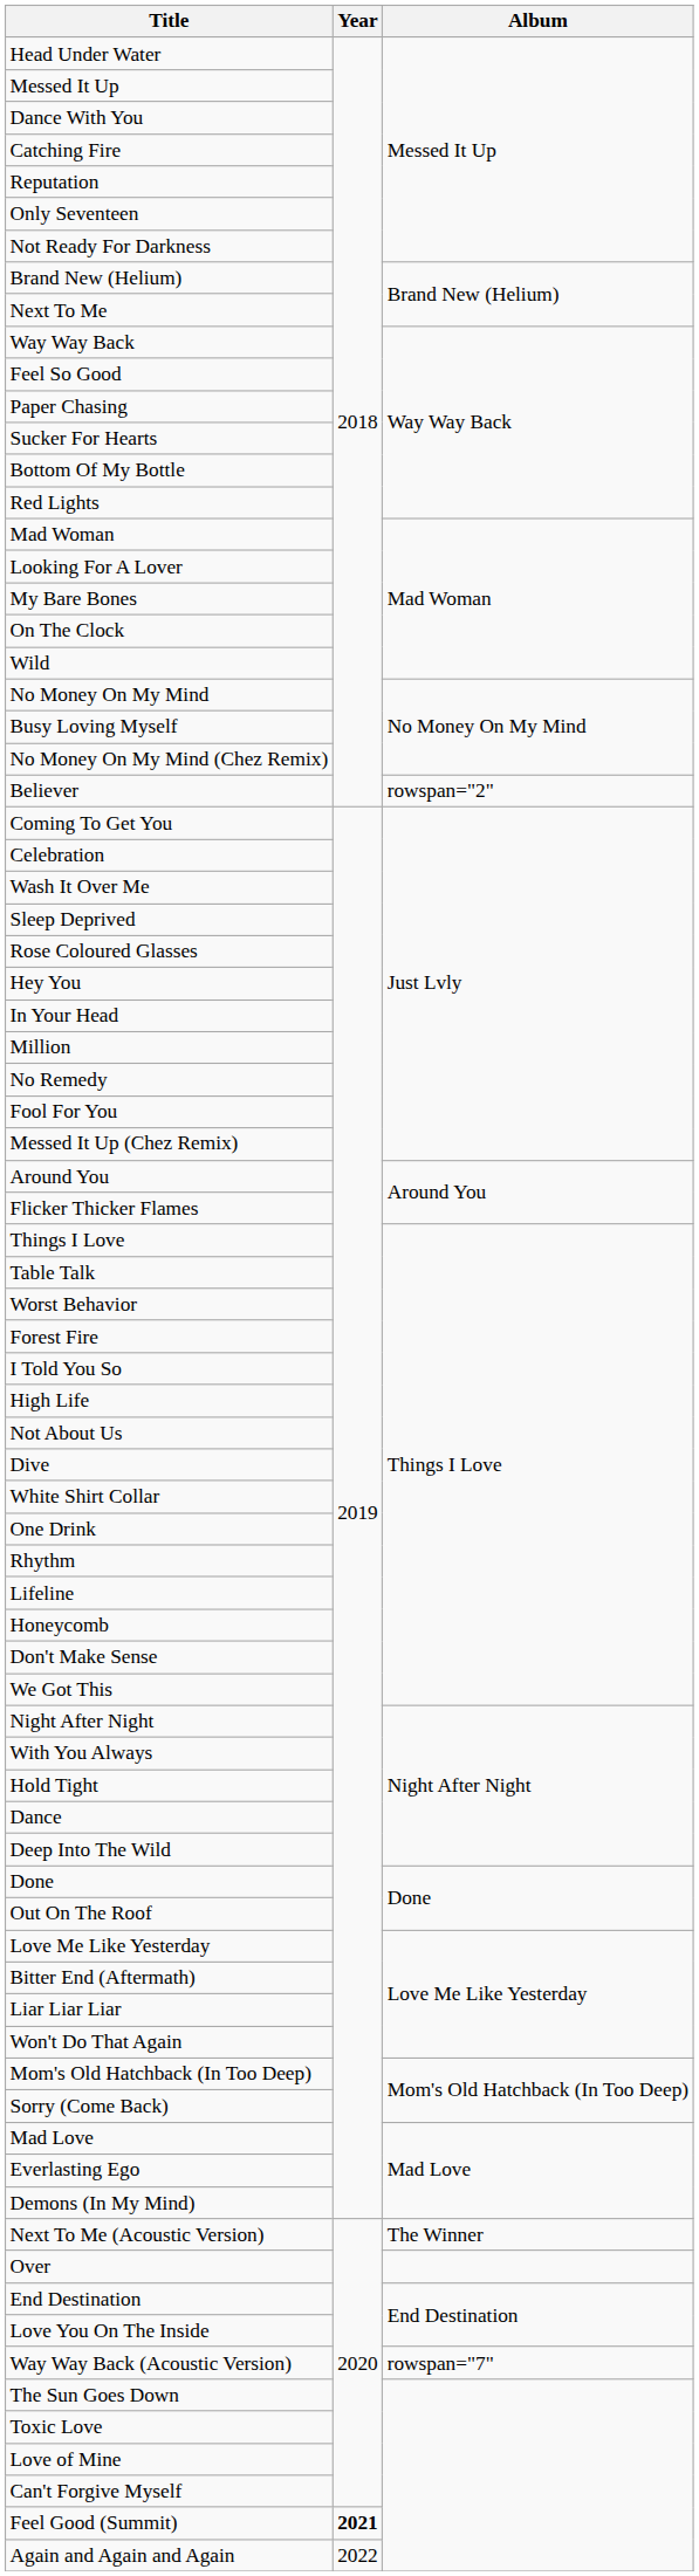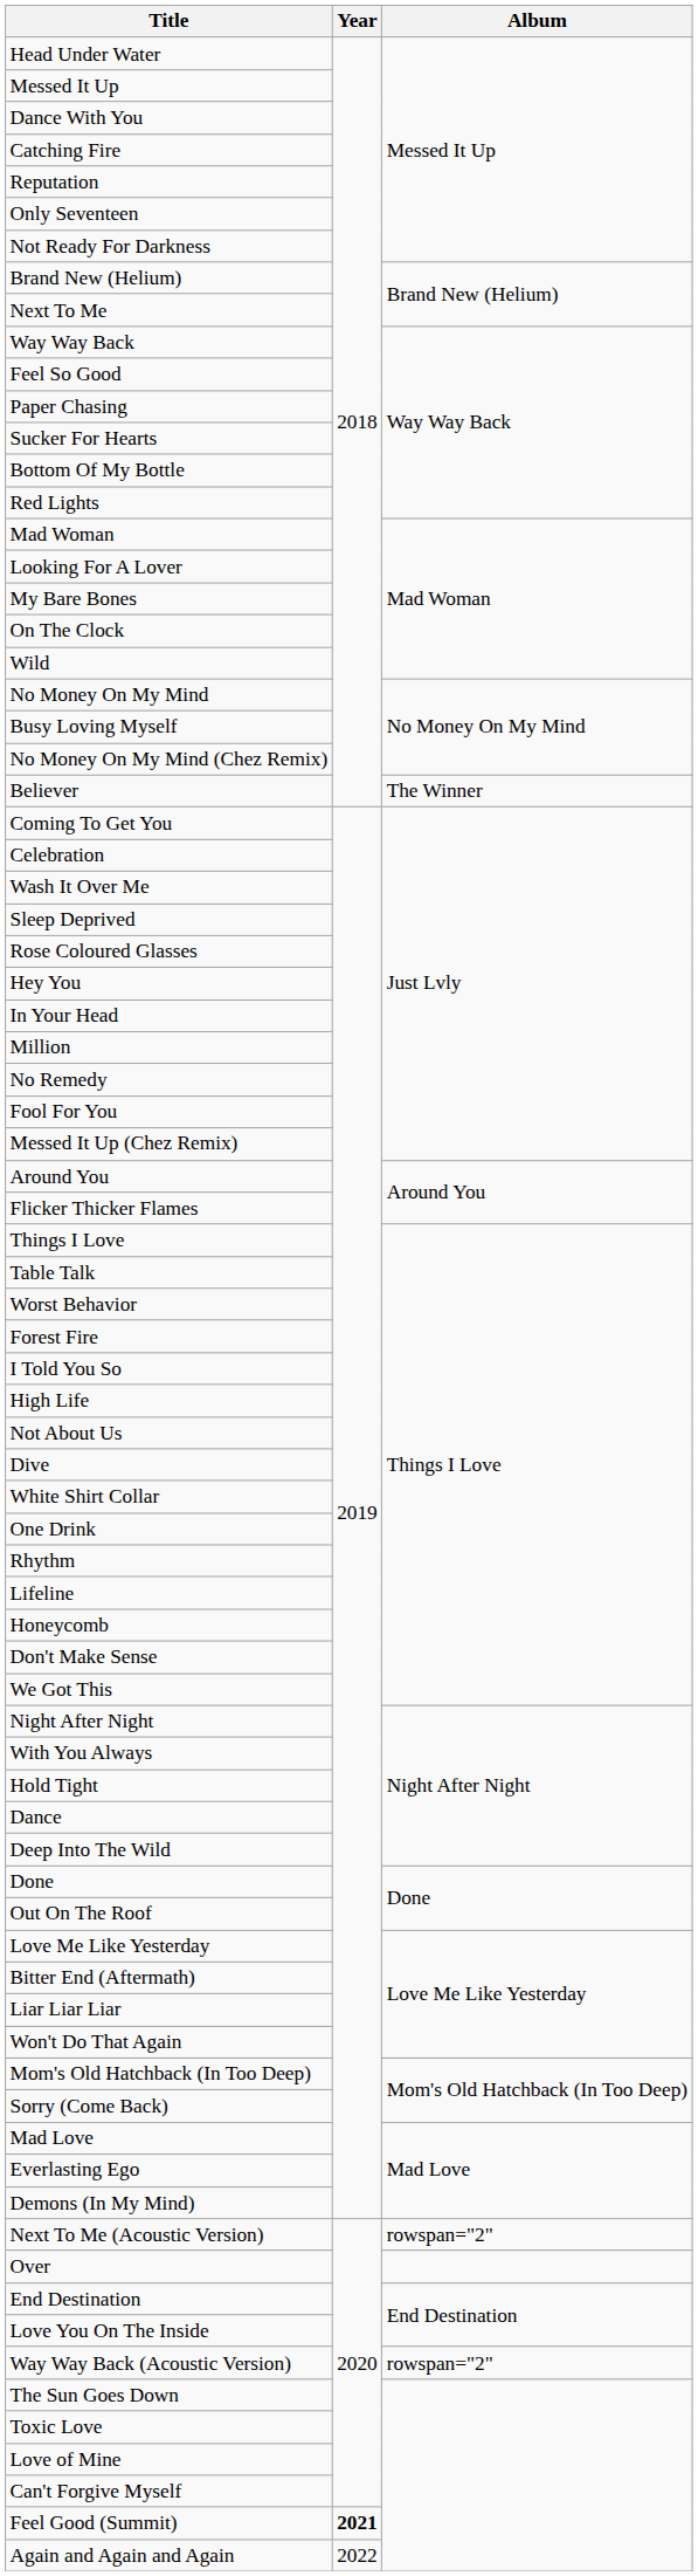Believer | Album: rowspan="2" -> The Winner
Next To Me (Acoustic Version) | Album: The Winner -> rowspan="2"
Way Way Back (Acoustic Version) | Album: rowspan="7" -> rowspan="2"
